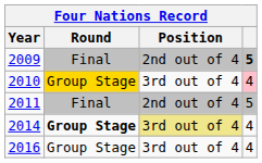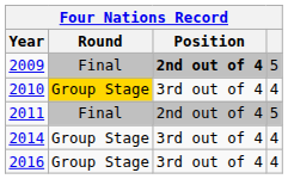2009 | Position: normal -> bold
2009 | column 4: bold -> normal
2010 | column 4: pink background -> no background
2014 | Round: bold -> normal
2014 | Position: khaki background -> no background
